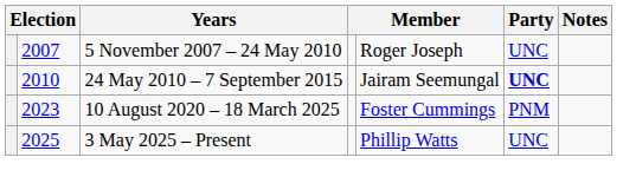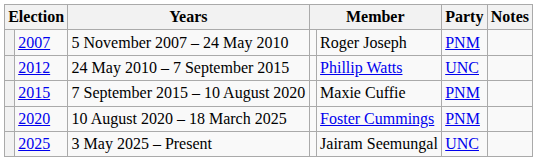5 November 2007 – 24 May 2010 | Party: UNC -> PNM
24 May 2010 – 7 September 2015 | column 2: 2010 -> 2012
24 May 2010 – 7 September 2015 | column 5: Jairam Seemungal -> Phillip Watts
24 May 2010 – 7 September 2015 | Party: bold -> normal
+ row: 2015 | 7 September 2015 – 10 August 2020 | Maxie Cuffie | PNM
10 August 2020 – 18 March 2025 | column 2: 2023 -> 2020
3 May 2025 – Present | column 5: Phillip Watts -> Jairam Seemungal
